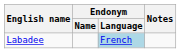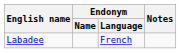Labadee | Endonym / Language: lightblue background -> no background
